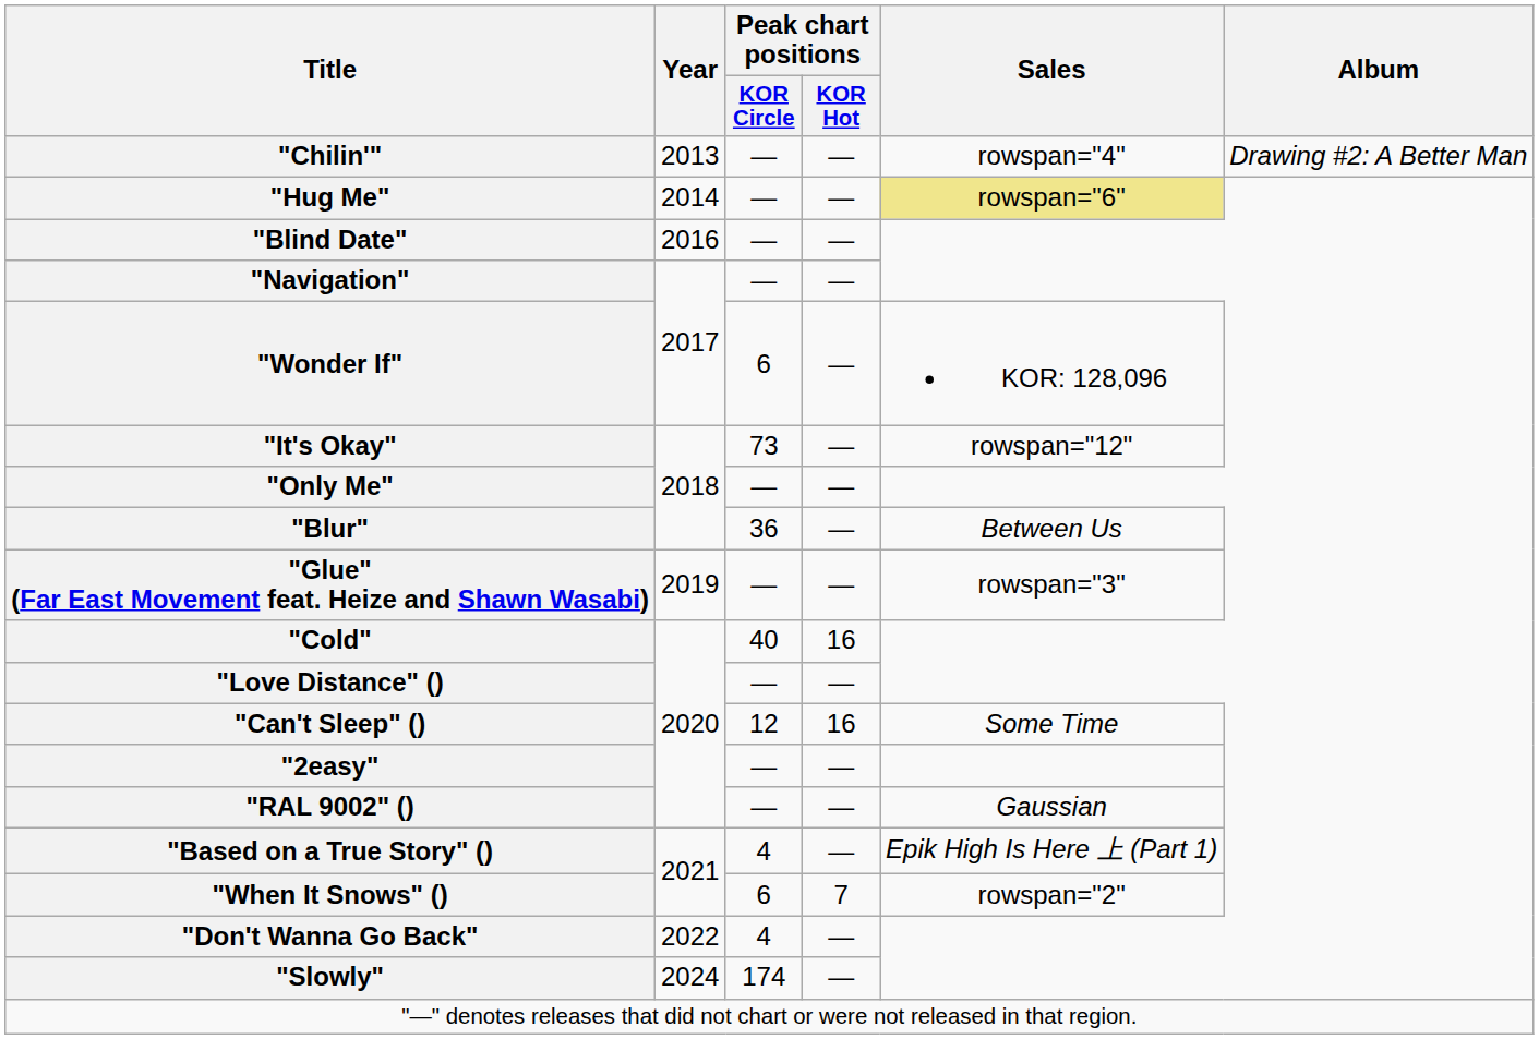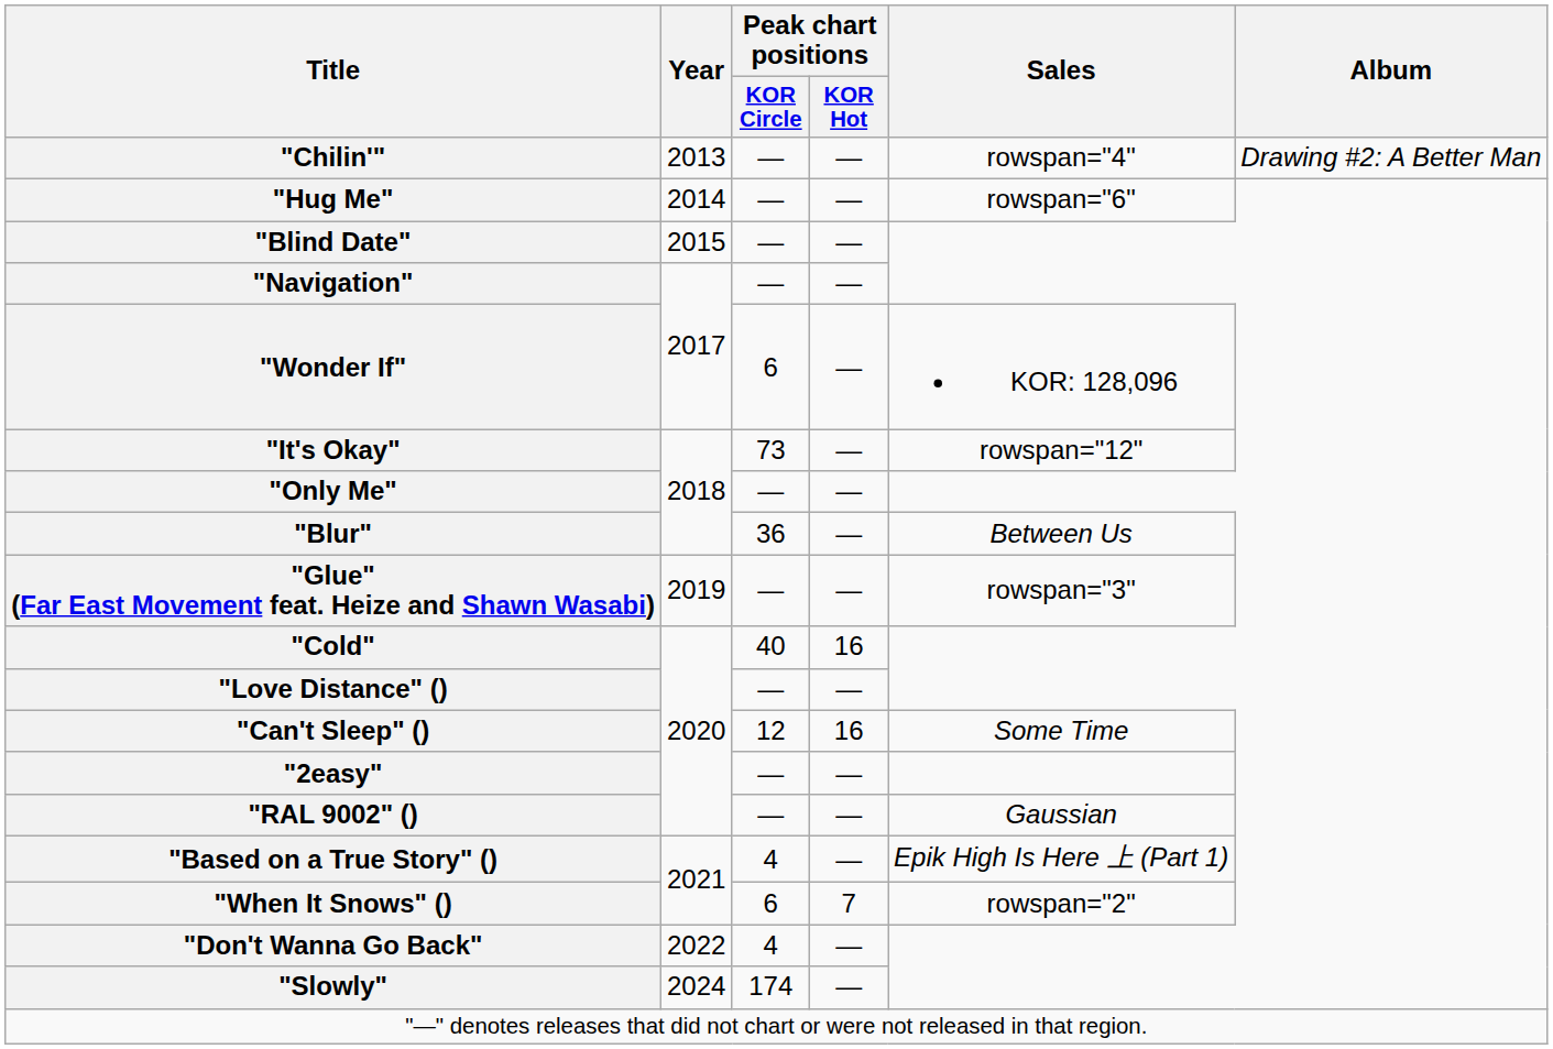"Hug Me" | Sales: khaki background -> no background
"Blind Date" | Year: 2016 -> 2015
